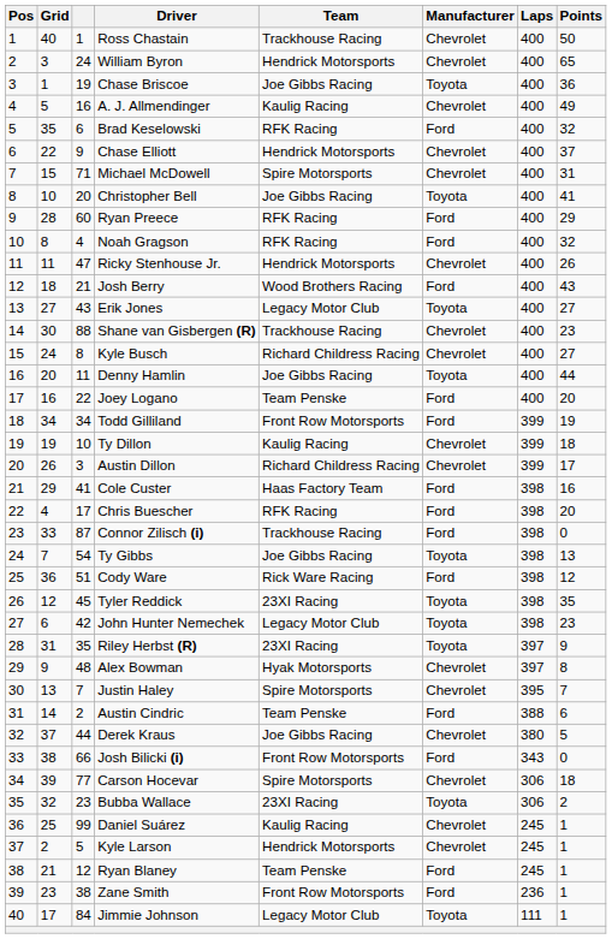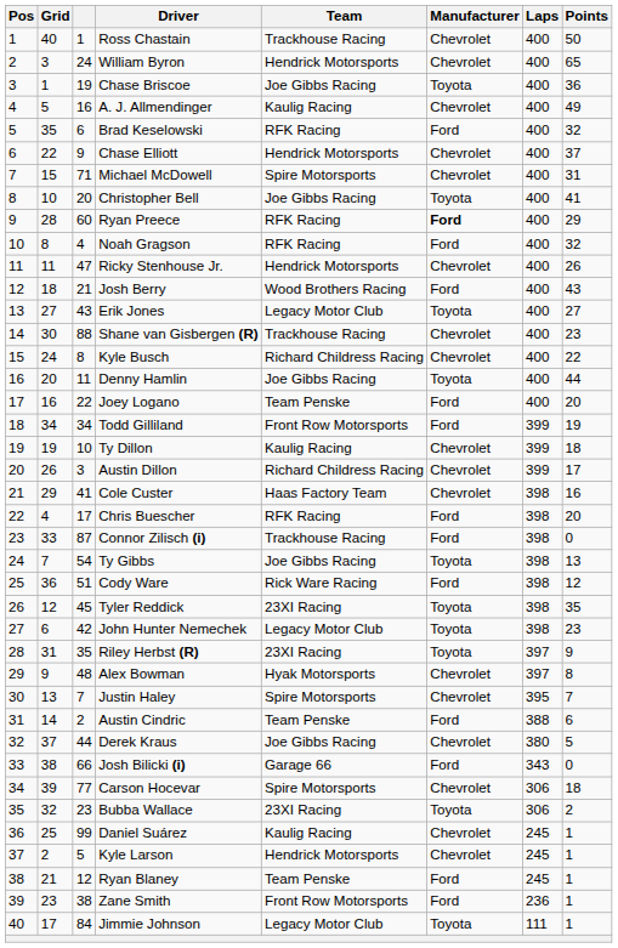Ryan Preece | Manufacturer: normal -> bold
Kyle Busch | Points: 27 -> 22
Cole Custer | Manufacturer: Ford -> Chevrolet
Josh Bilicki (i) | Team: Front Row Motorsports -> Garage 66
